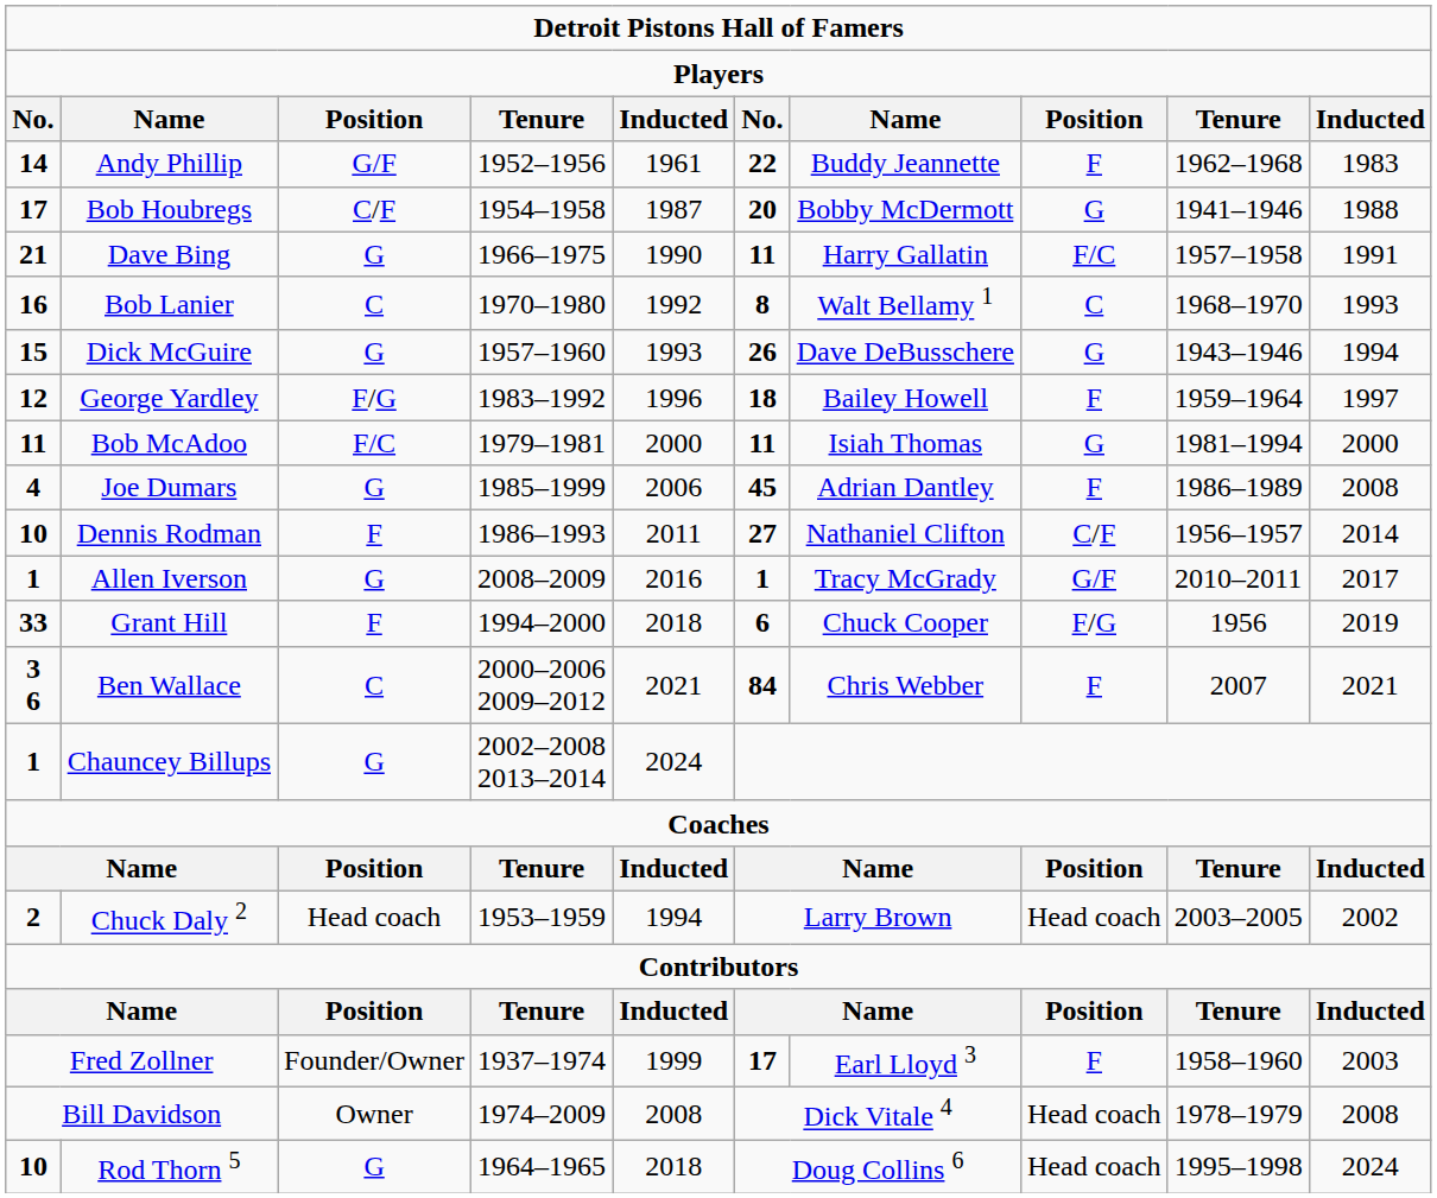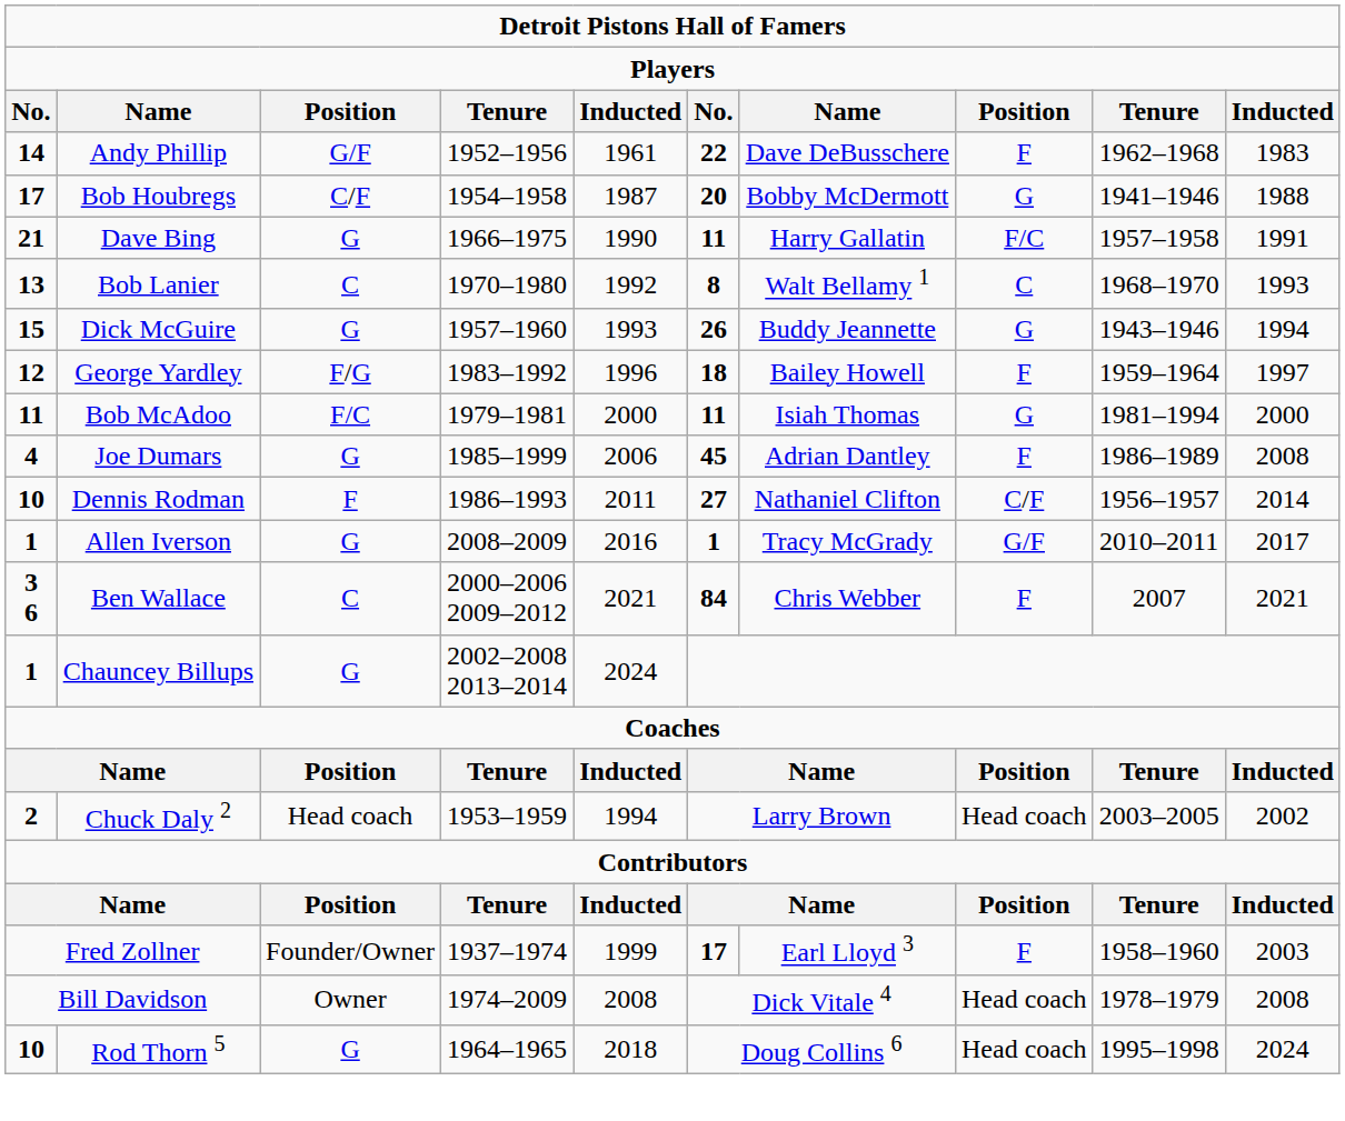Andy Phillip | column 7: Buddy Jeannette -> Dave DeBusschere
Bob Lanier | column 1: 16 -> 13
Dick McGuire | column 7: Dave DeBusschere -> Buddy Jeannette
- row: 33 | Grant Hill | F | 1994–2000 | 2018 | 6 | Chuck Cooper | F/G | 1956 | 2019
